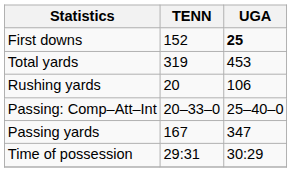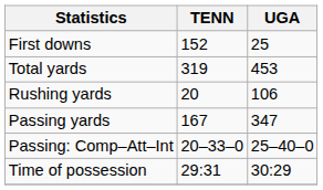First downs | UGA: bold -> normal
rows swapped: Passing yards <-> Passing: Comp–Att–Int
